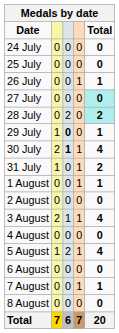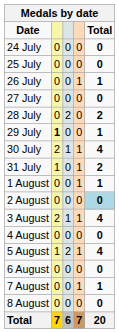27 July | Total: paleturquoise background -> no background
28 July | Total: paleturquoise background -> no background
29 July | column 2: normal -> bold
29 July | column 3: bold -> normal
30 July | column 3: bold -> normal
2 August | Total: no background -> lightblue background
